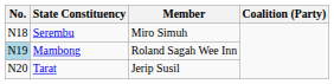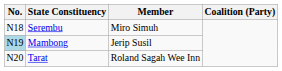Mambong | Member: Roland Sagah Wee Inn -> Jerip Susil
Tarat | Member: Jerip Susil -> Roland Sagah Wee Inn
